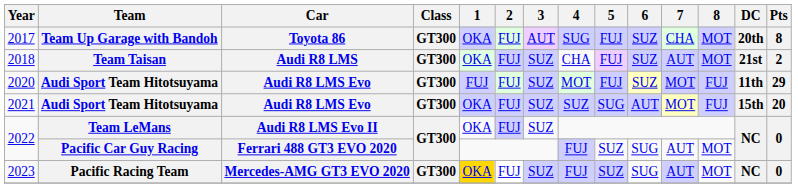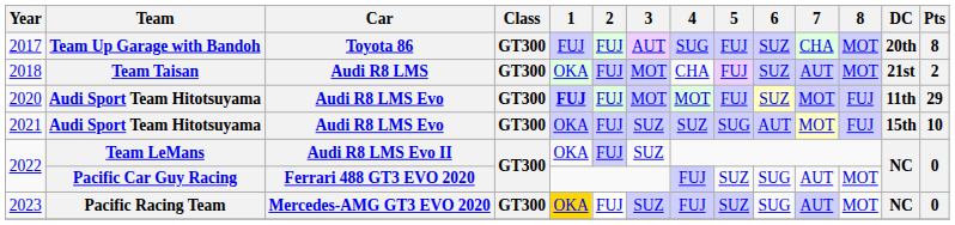2017 | 1: OKA -> FUJ
2018 | 3: SUZ -> MOT
2020 | 1: normal -> bold
2020 | 3: SUZ -> MOT
2021 | Pts: 20 -> 10
